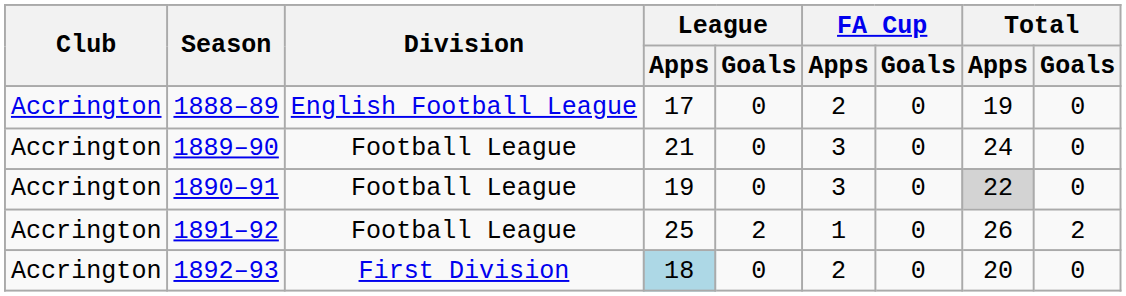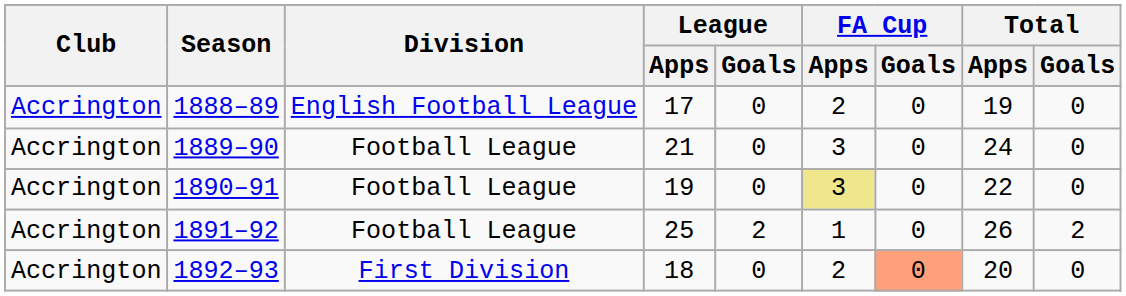1890–91 | FA Cup / Apps: no background -> khaki background
1890–91 | Total / Apps: lightgrey background -> no background
1892–93 | League / Apps: lightblue background -> no background
1892–93 | FA Cup / Goals: no background -> lightsalmon background
